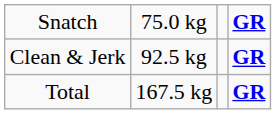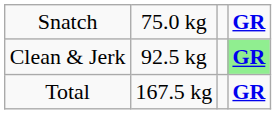Clean & Jerk | column 4: no background -> lightgreen background
